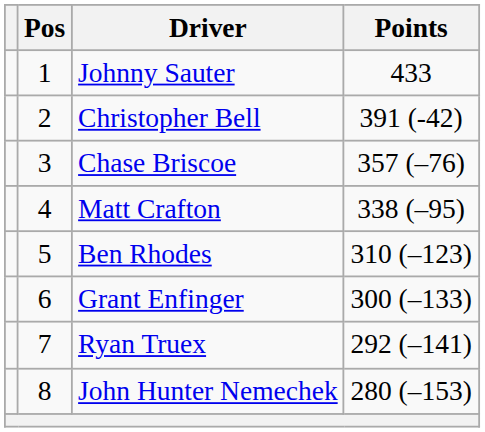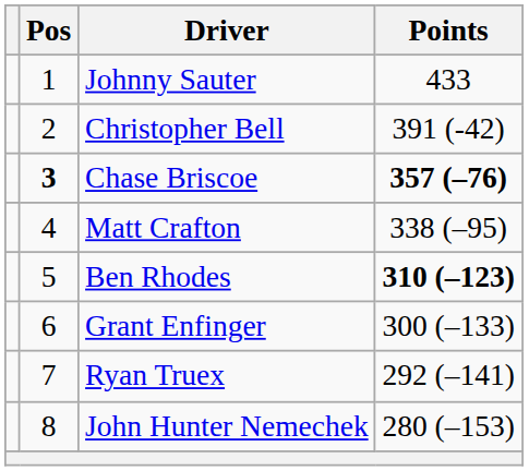Chase Briscoe | Pos: normal -> bold
Chase Briscoe | Points: normal -> bold
Ben Rhodes | Points: normal -> bold
